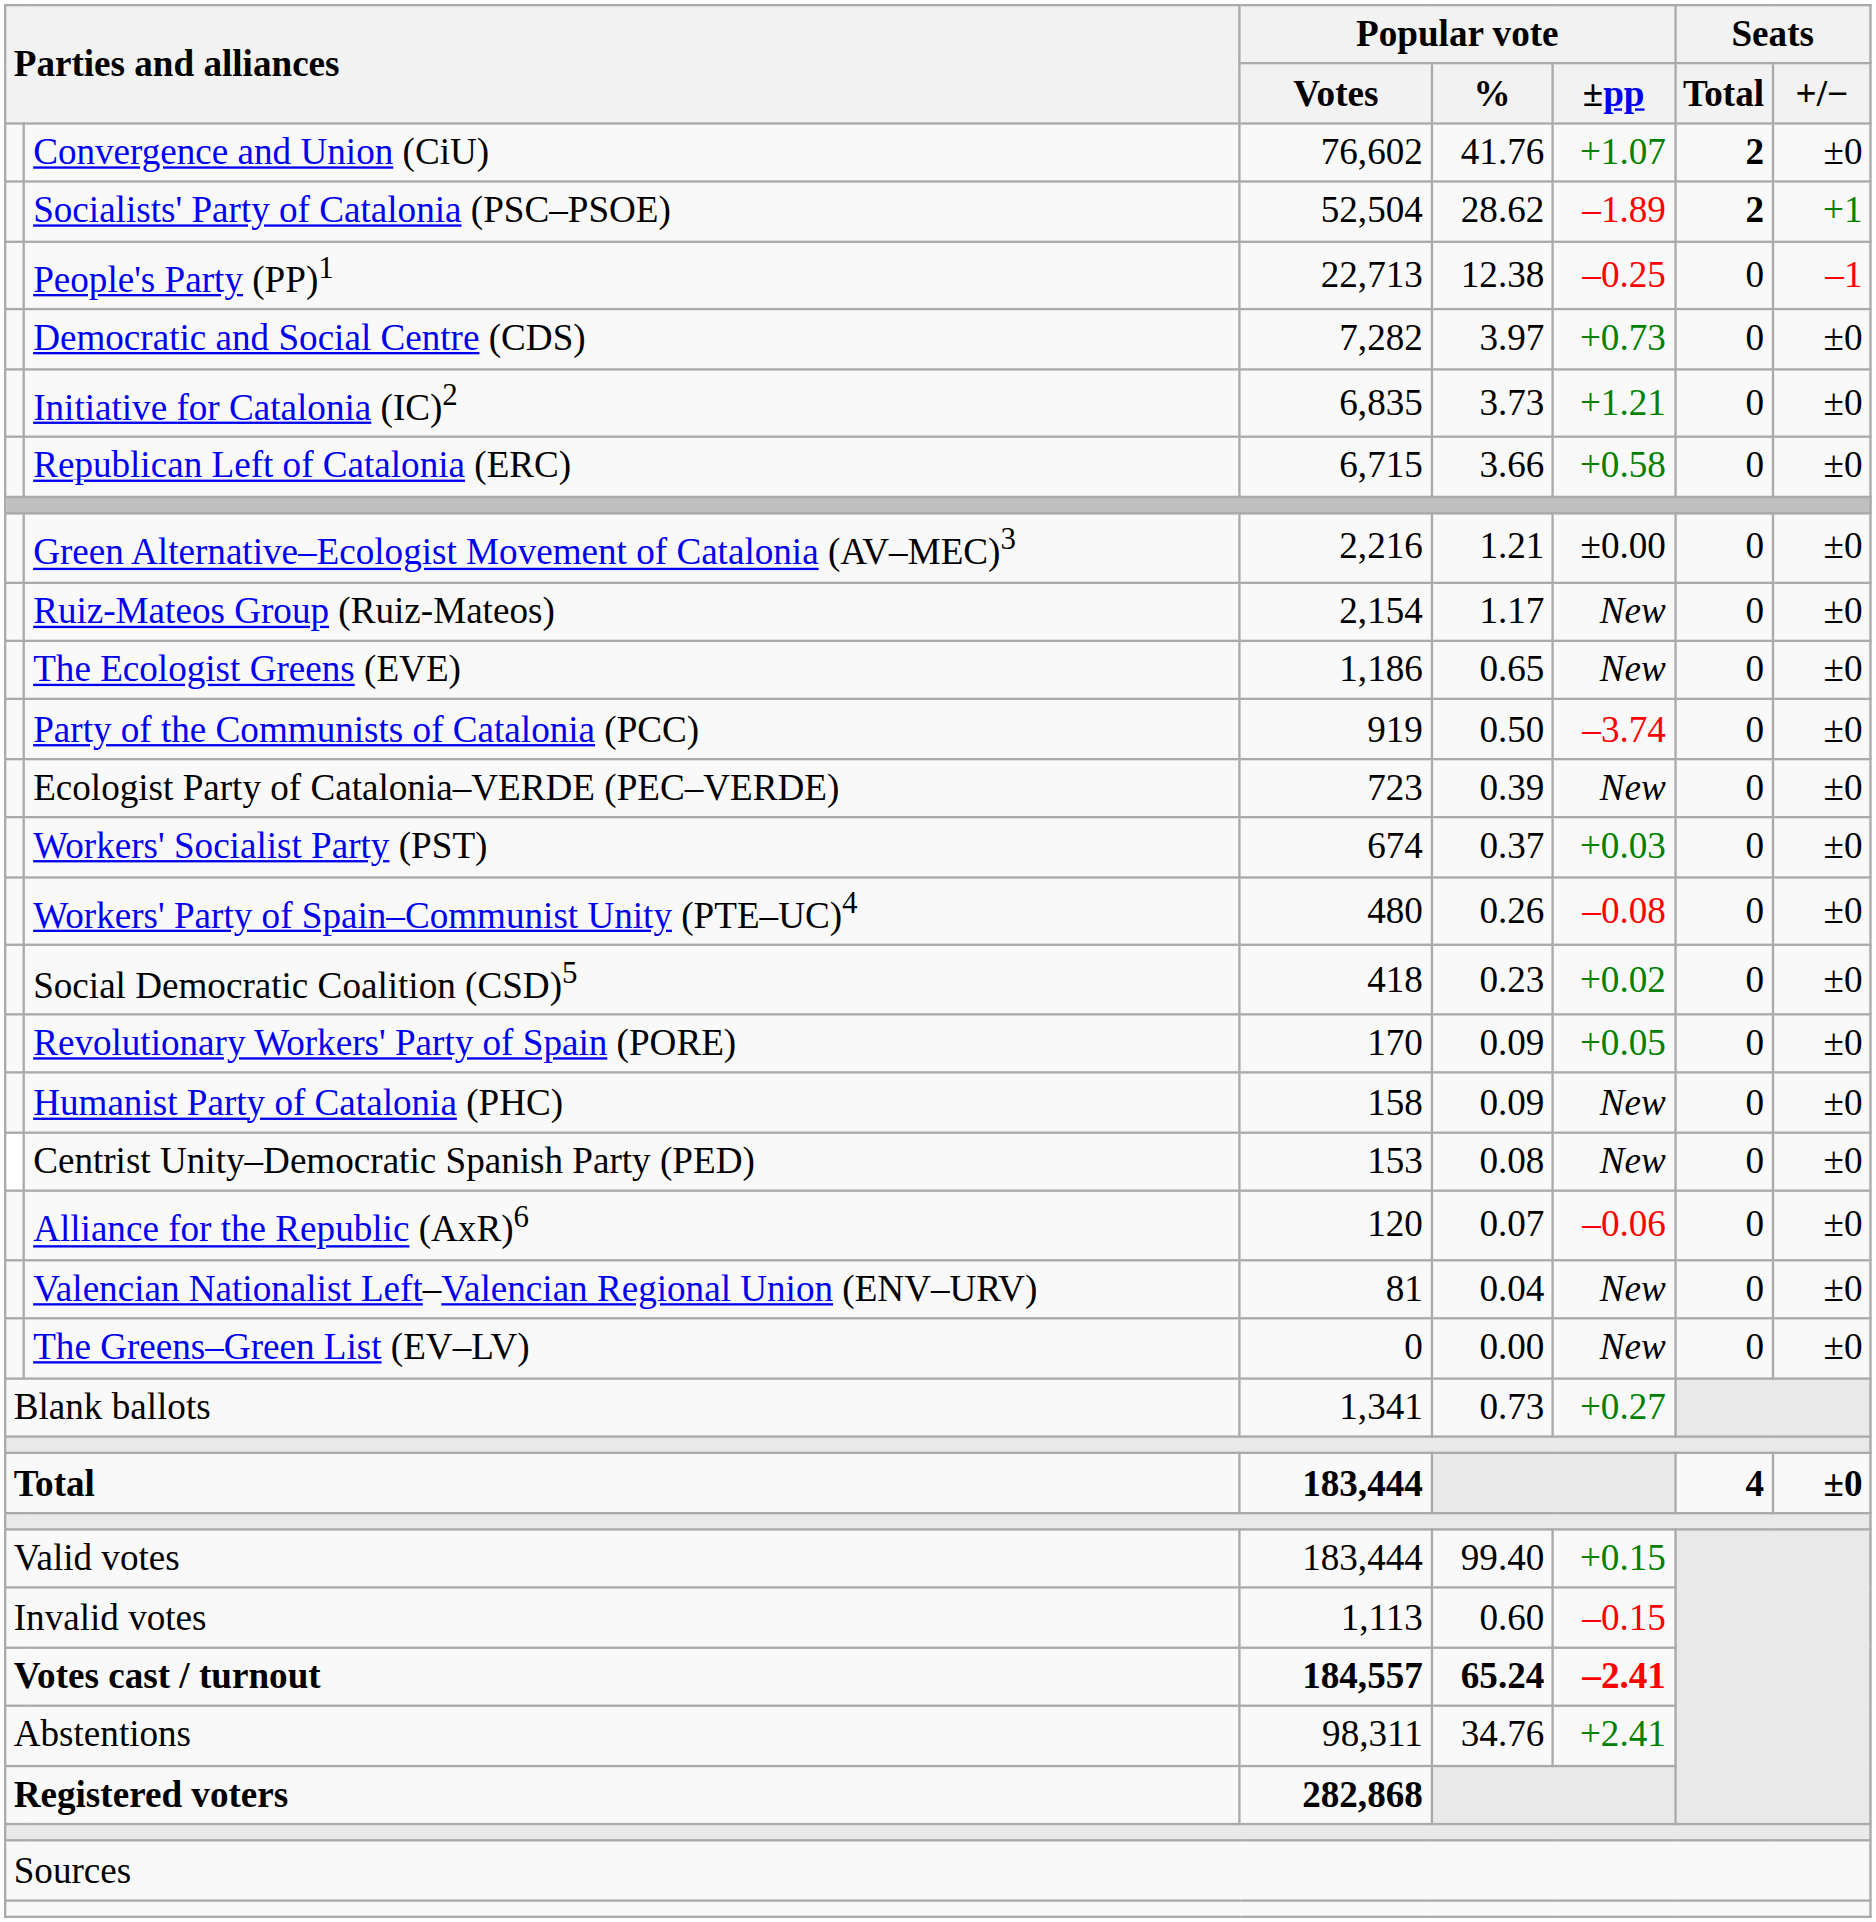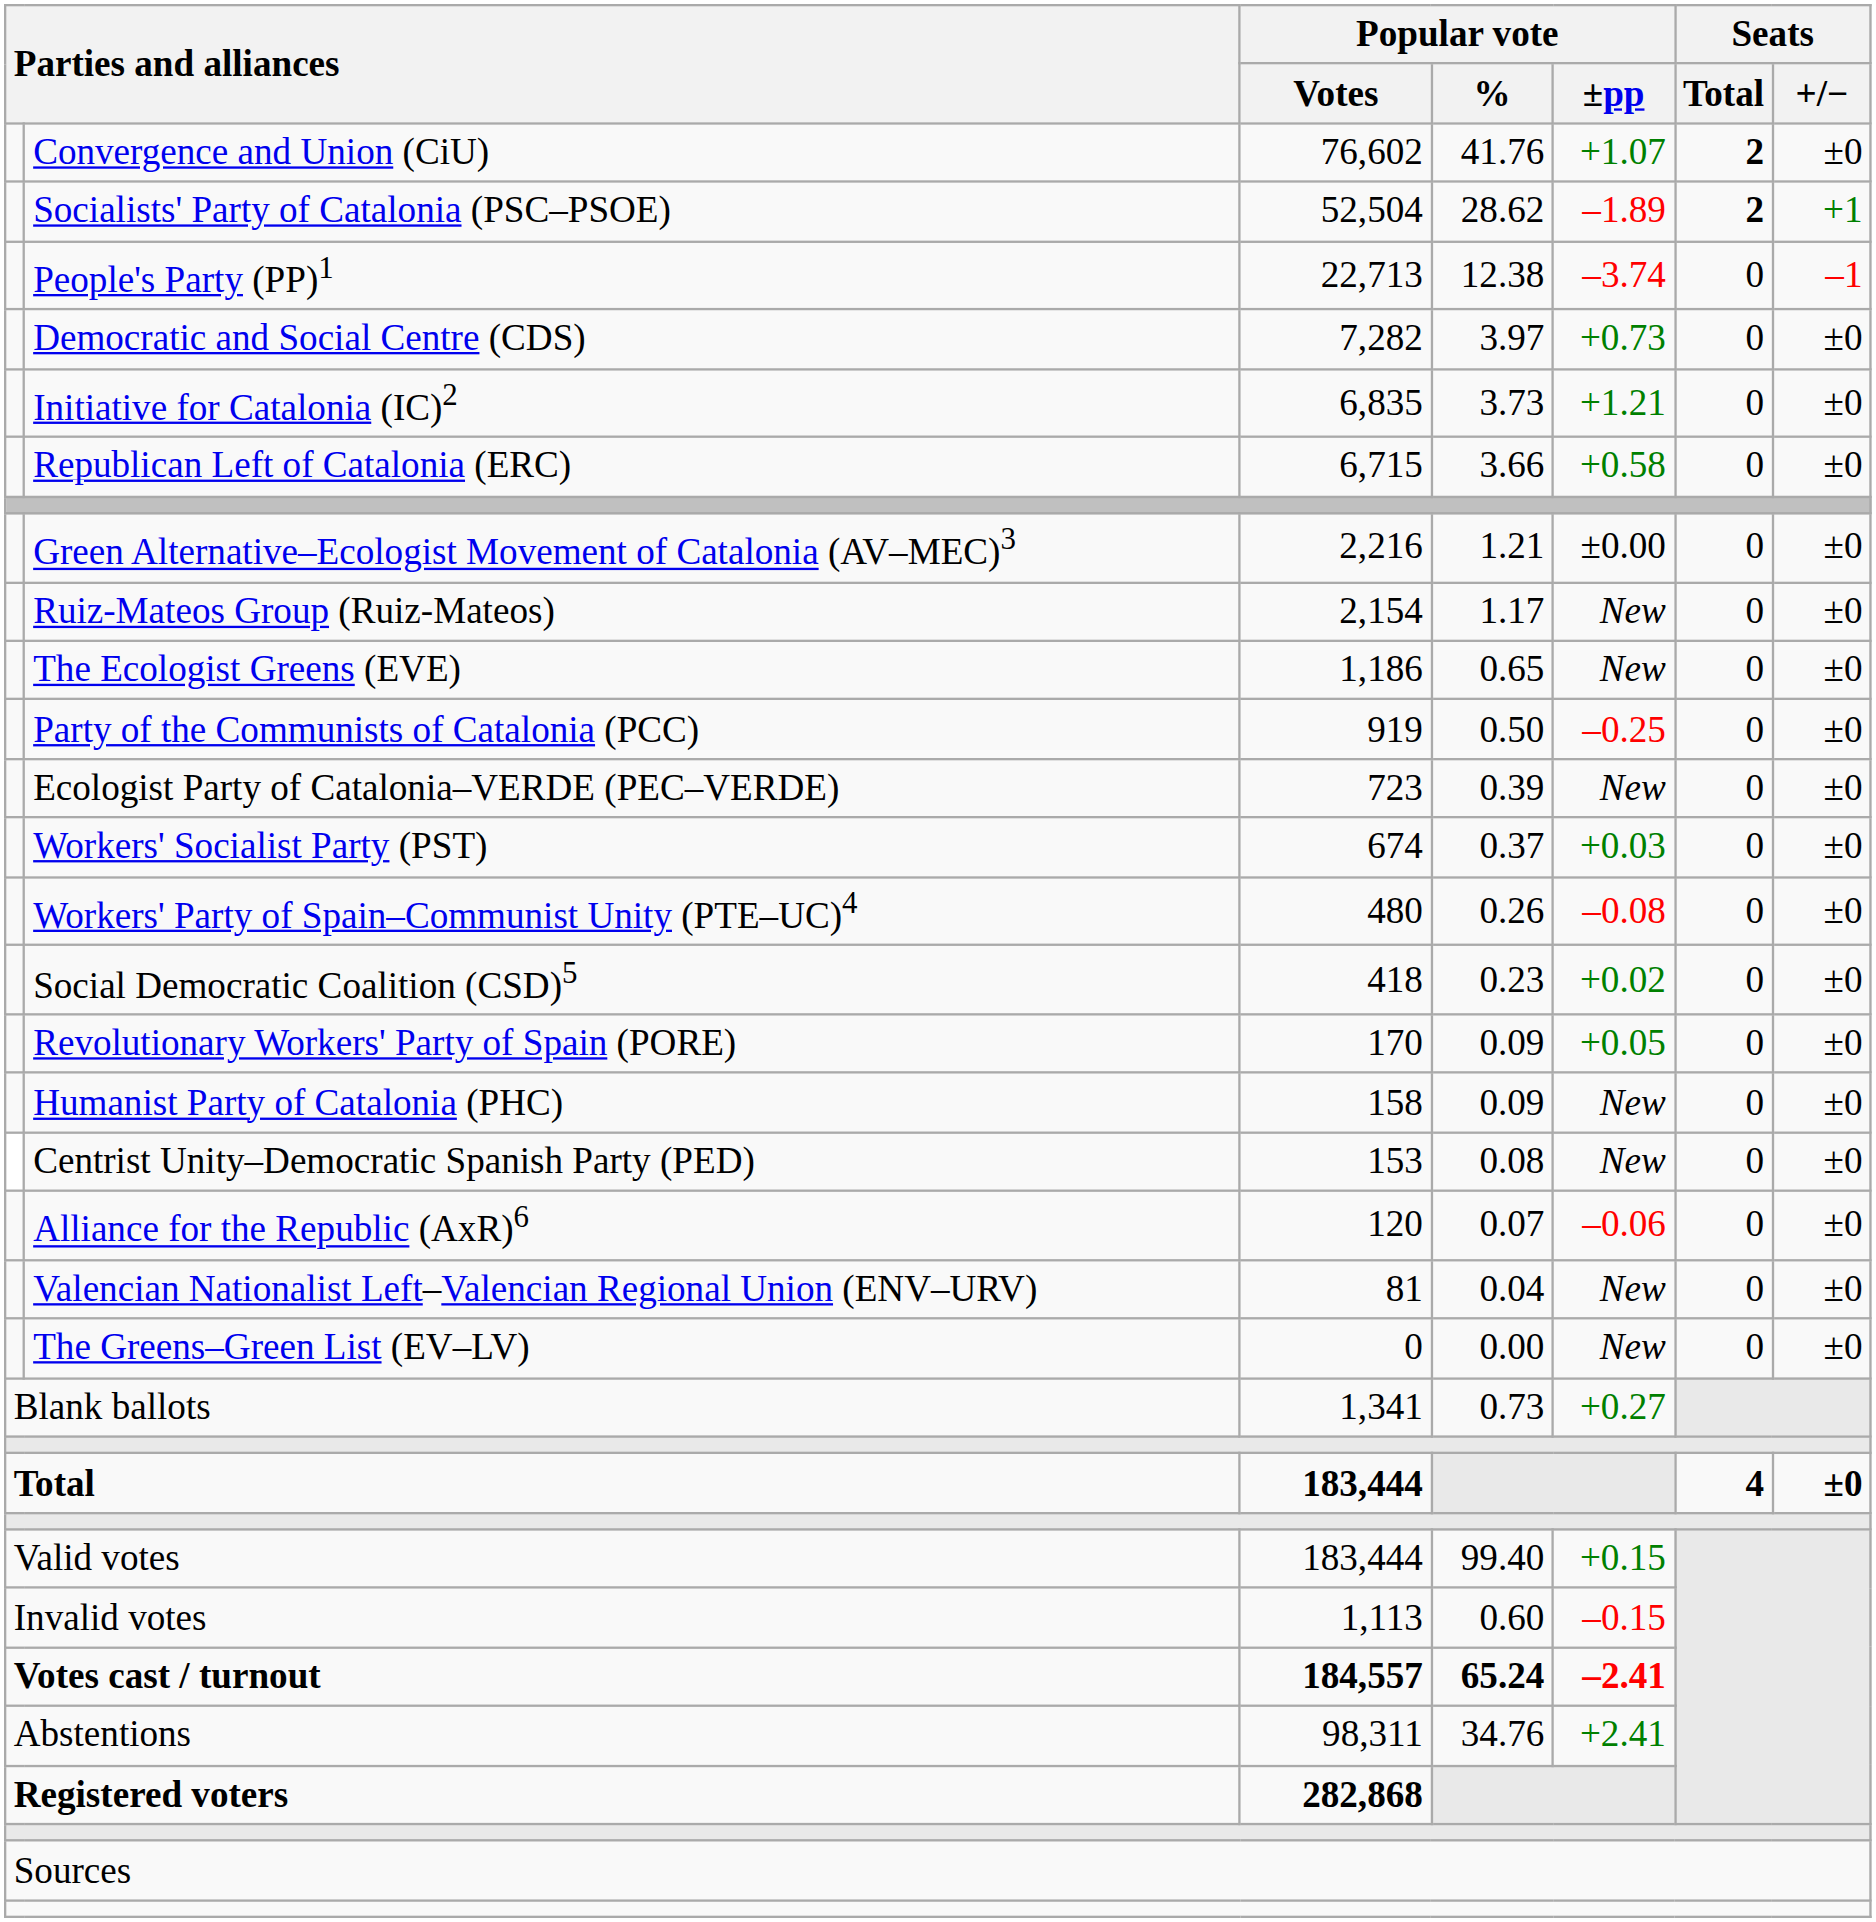People's Party (PP)1 | Popular vote / ±pp: –0.25 -> –3.74
Party of the Communists of Catalonia (PCC) | Popular vote / ±pp: –3.74 -> –0.25
